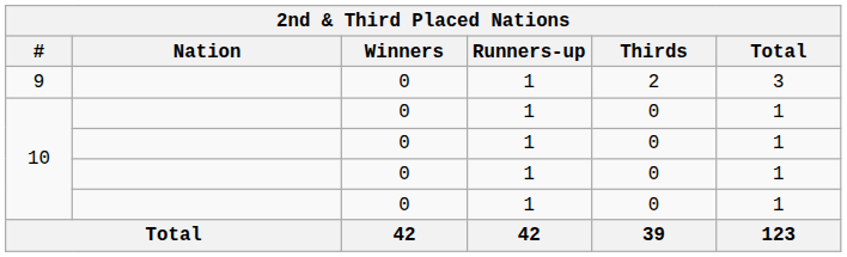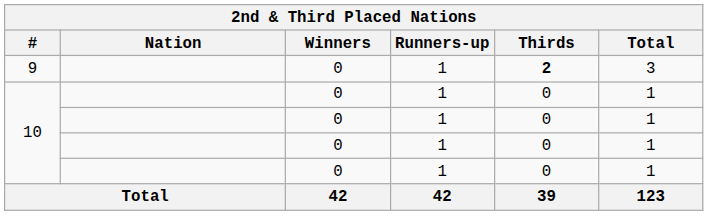9 | Thirds: normal -> bold
